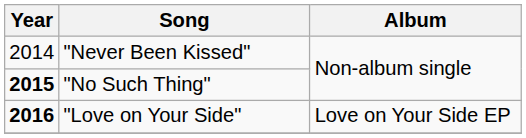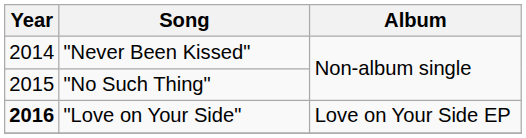"No Such Thing" | Year: bold -> normal
